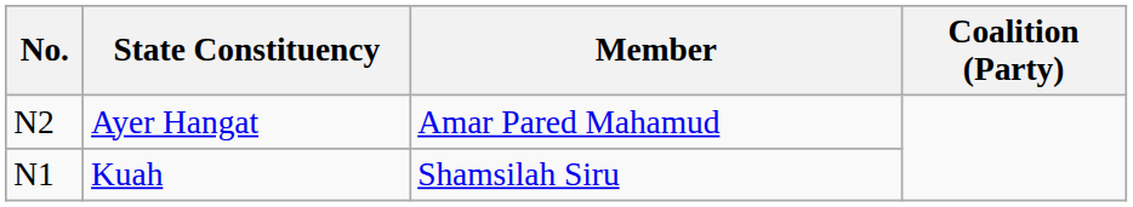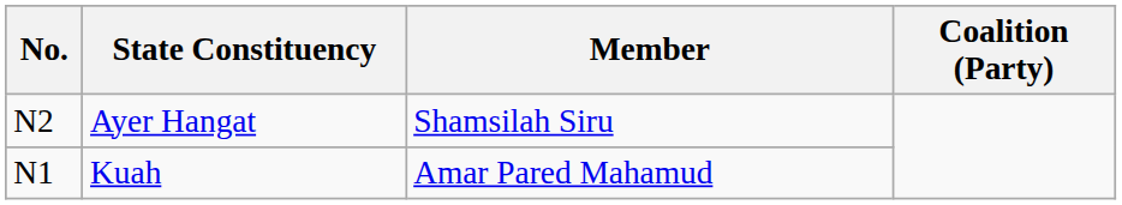Ayer Hangat | Member: Amar Pared Mahamud -> Shamsilah Siru
Kuah | Member: Shamsilah Siru -> Amar Pared Mahamud
